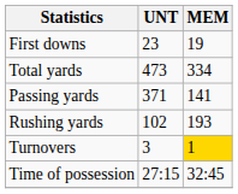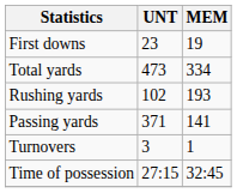rows swapped: Rushing yards <-> Passing yards
Turnovers | MEM: gold background -> no background
